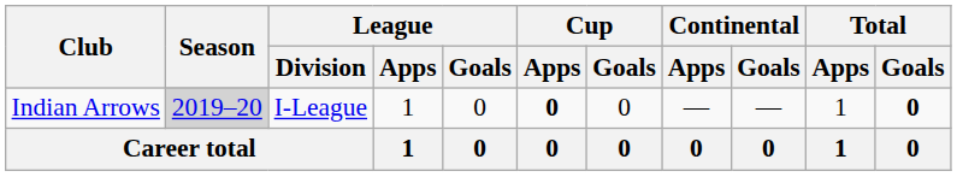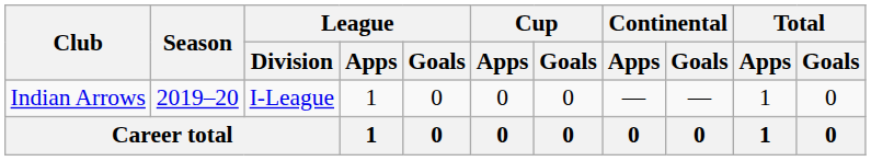Indian Arrows | Season: lightgrey background -> no background
Indian Arrows | Cup / Apps: bold -> normal
Indian Arrows | Total / Goals: bold -> normal
